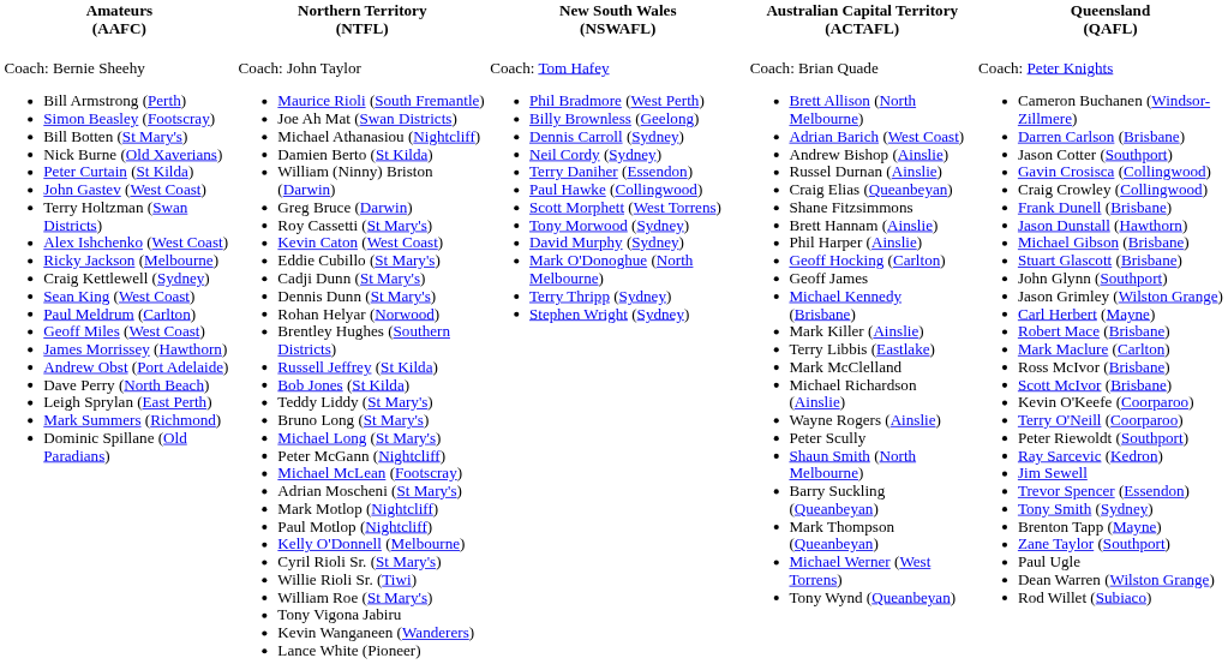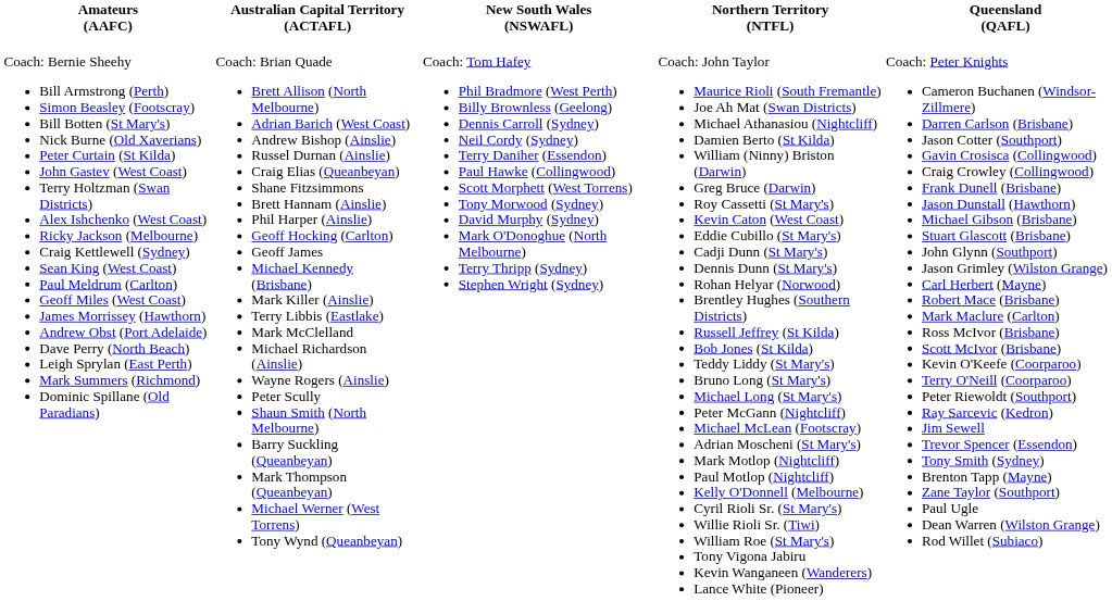columns swapped: Australian Capital Territory (ACTAFL) <-> Northern Territory (NTFL)
